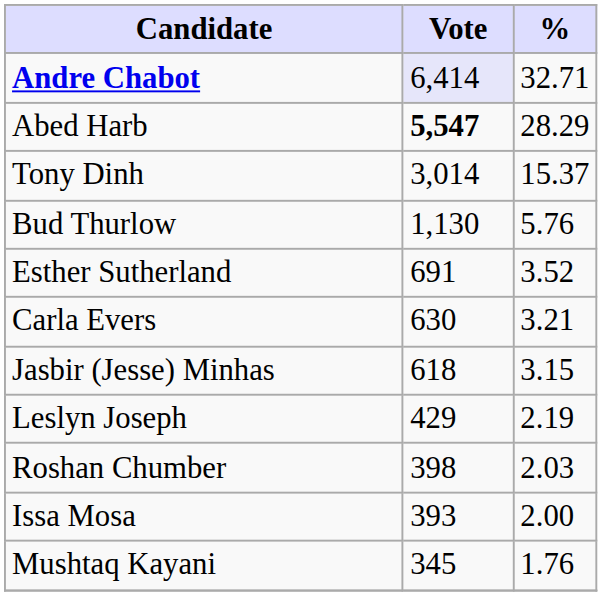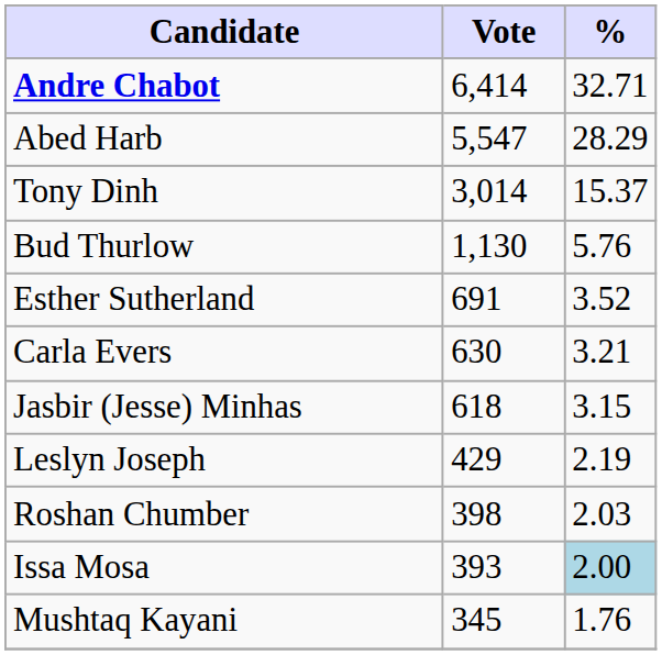Andre Chabot | Vote: lavender background -> no background
Abed Harb | Vote: bold -> normal
Issa Mosa | %: no background -> lightblue background
